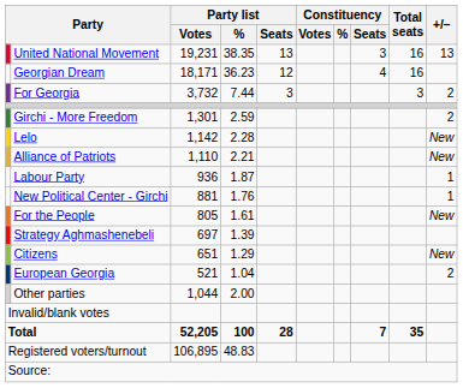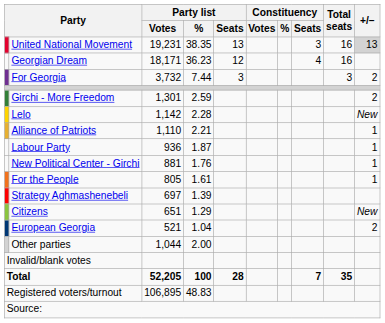United National Movement | +/–: no background -> lightgrey background
Alliance of Patriots | +/–: New -> 1
For the People | +/–: New -> 1
